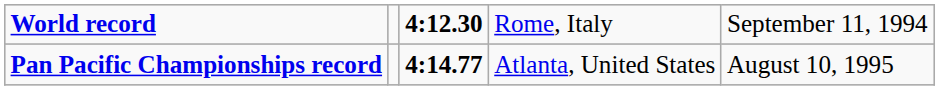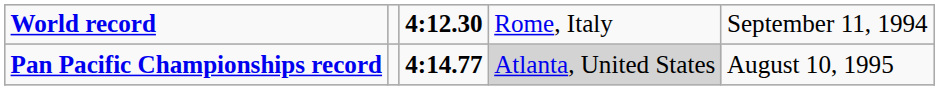Pan Pacific Championships record | column 4: no background -> lightgrey background
